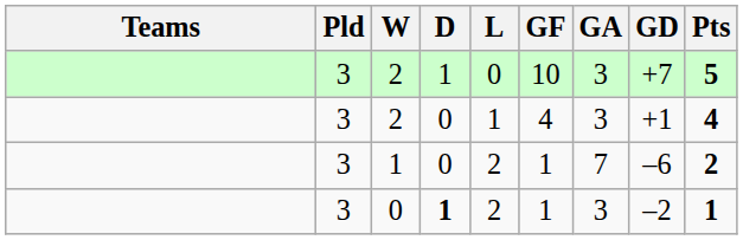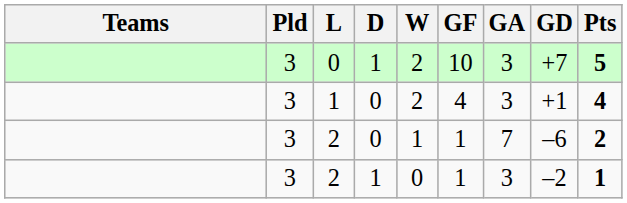columns swapped: W <-> L
row 5 | D: bold -> normal
